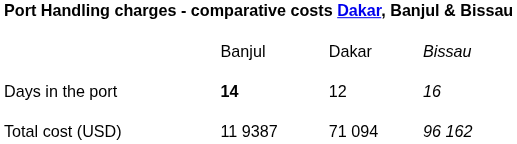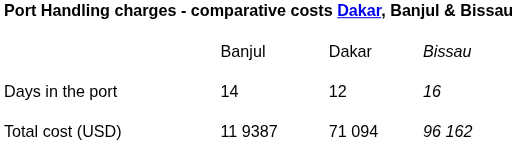Days in the port | column 2: bold -> normal
